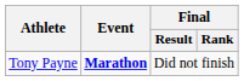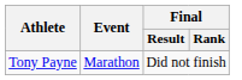Tony Payne | Event: bold -> normal
